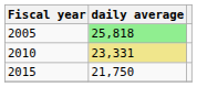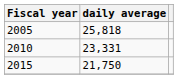2005 | daily average: lightgreen background -> no background
2010 | daily average: khaki background -> no background
